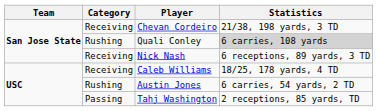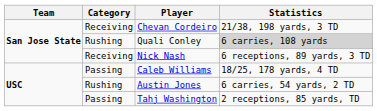Caleb Williams | Category: Receiving -> Passing
